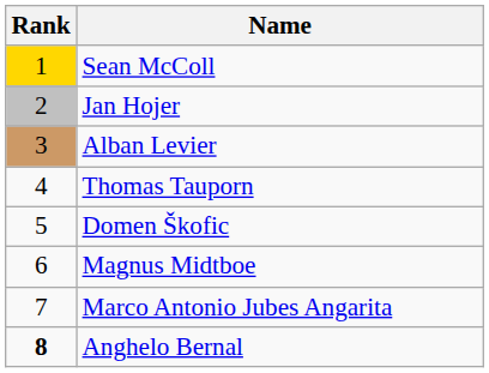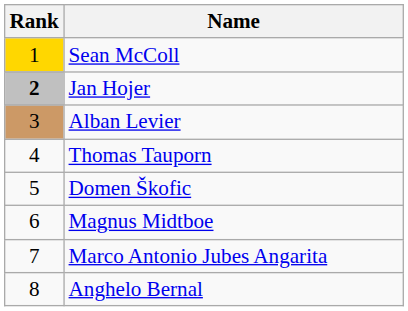Jan Hojer | Rank: normal -> bold
Anghelo Bernal | Rank: bold -> normal
